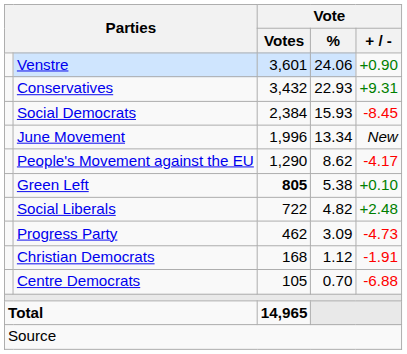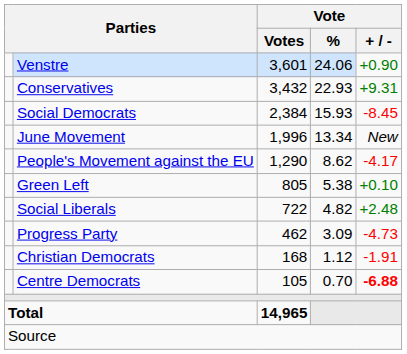Green Left | Vote / Votes: bold -> normal
Centre Democrats | Vote / + / -: normal -> bold
